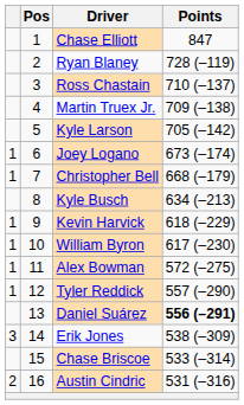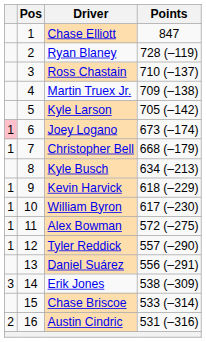Joey Logano | column 1: no background -> pink background
Daniel Suárez | Points: bold -> normal
